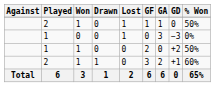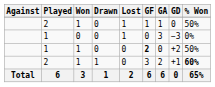row 4 | GF: normal -> bold
row 5 | % Won: normal -> bold
